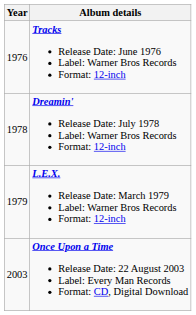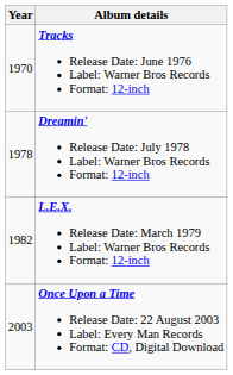row 2 | Year: 1976 -> 1970
row 4 | Year: 1979 -> 1982
